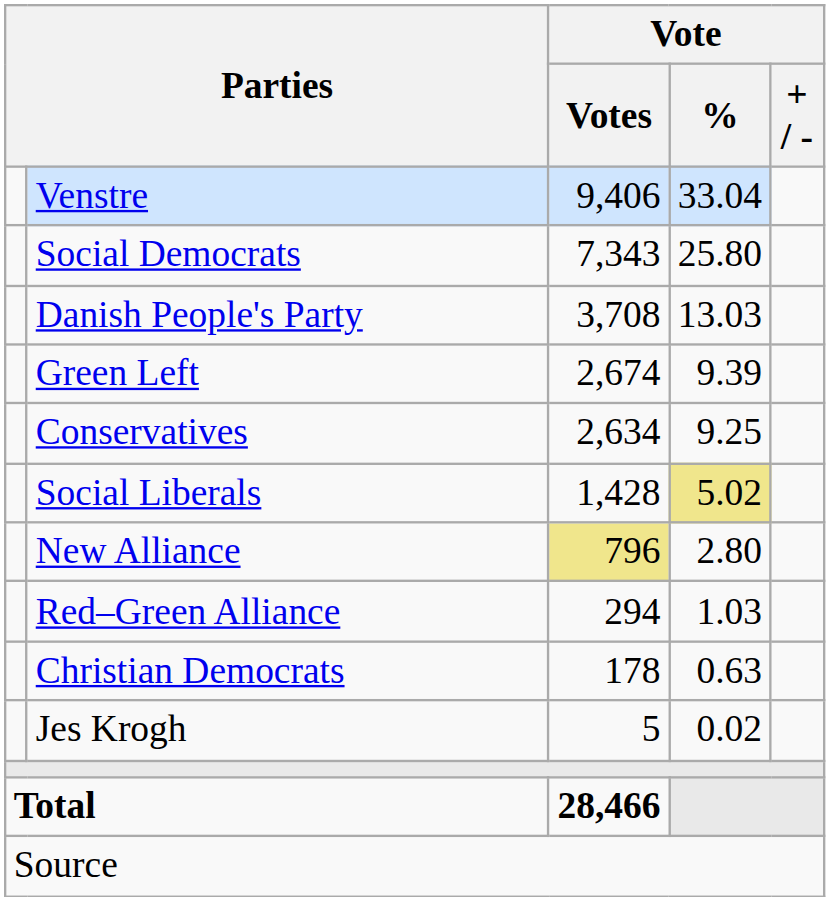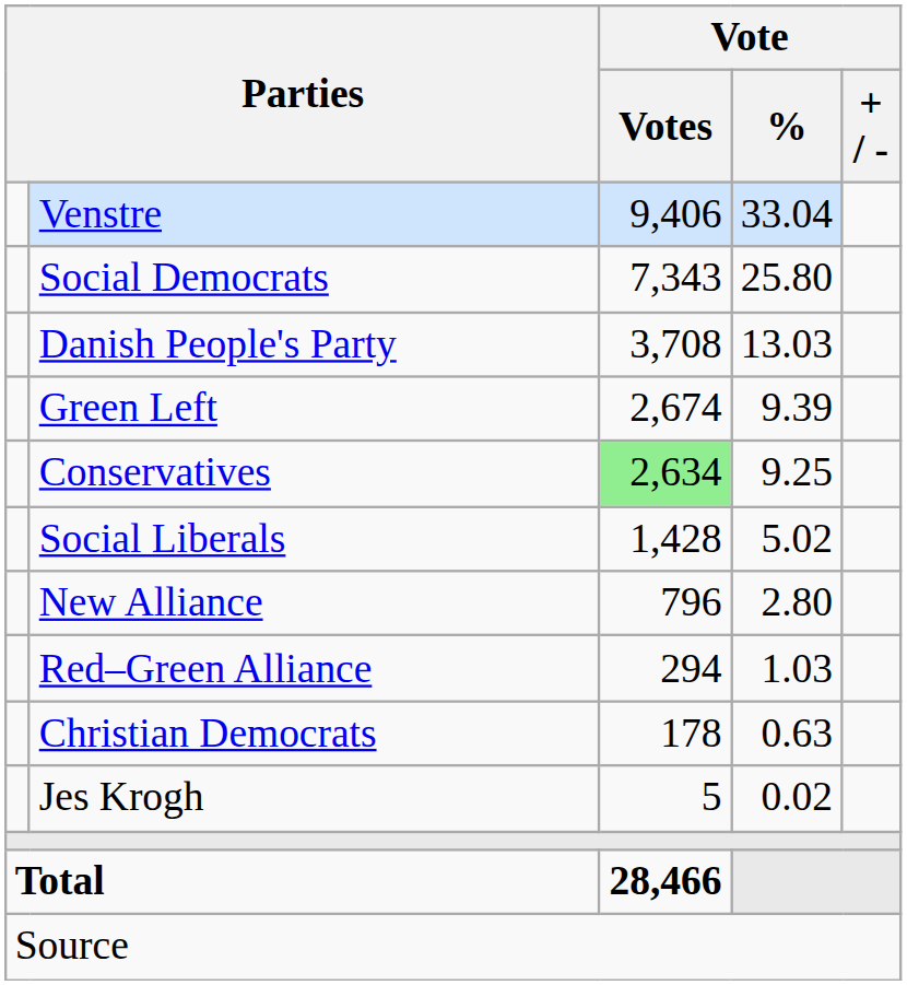Conservatives | Vote / Votes: no background -> lightgreen background
Social Liberals | Vote / %: khaki background -> no background
New Alliance | Vote / Votes: khaki background -> no background
